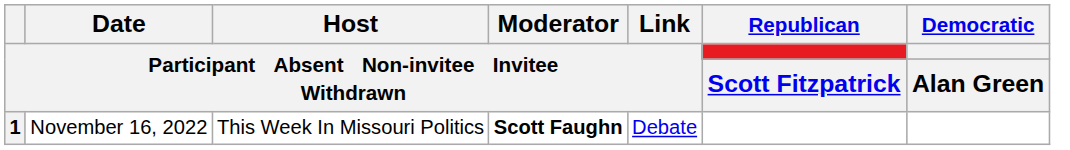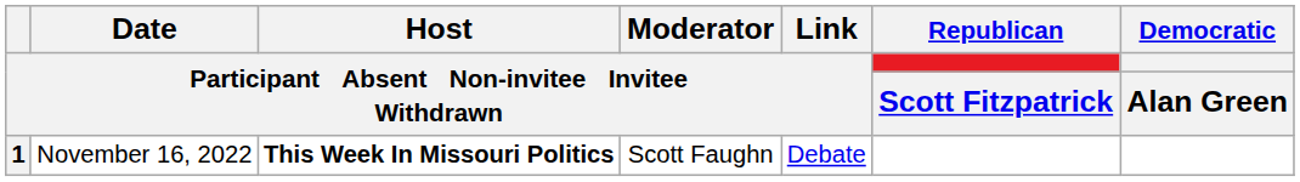1 | Host / Participant Absent Non-invitee Invitee Withdrawn: normal -> bold
1 | Moderator / Participant Absent Non-invitee Invitee Withdrawn: bold -> normal
